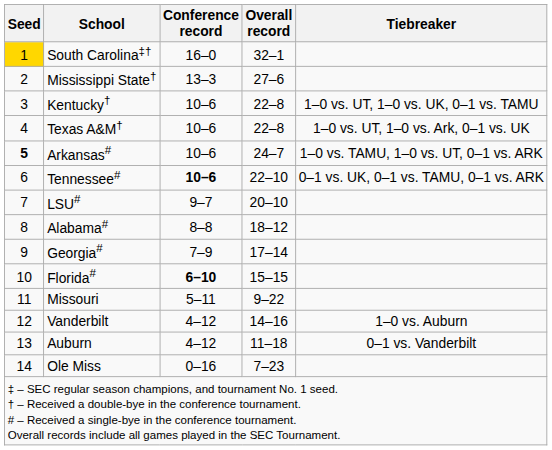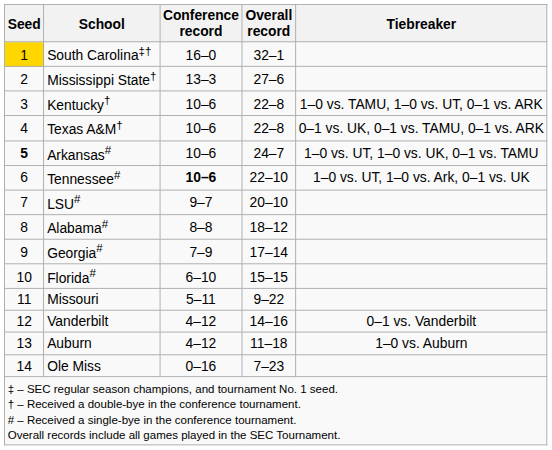Kentucky† | Tiebreaker: 1–0 vs. UT, 1–0 vs. UK, 0–1 vs. TAMU -> 1–0 vs. TAMU, 1–0 vs. UT, 0–1 vs. ARK
Texas A&M† | Tiebreaker: 1–0 vs. UT, 1–0 vs. Ark, 0–1 vs. UK -> 0–1 vs. UK, 0–1 vs. TAMU, 0–1 vs. ARK
Arkansas# | Tiebreaker: 1–0 vs. TAMU, 1–0 vs. UT, 0–1 vs. ARK -> 1–0 vs. UT, 1–0 vs. UK, 0–1 vs. TAMU
Tennessee# | Tiebreaker: 0–1 vs. UK, 0–1 vs. TAMU, 0–1 vs. ARK -> 1–0 vs. UT, 1–0 vs. Ark, 0–1 vs. UK
Florida# | Conference record: bold -> normal
Vanderbilt | Tiebreaker: 1–0 vs. Auburn -> 0–1 vs. Vanderbilt
Auburn | Tiebreaker: 0–1 vs. Vanderbilt -> 1–0 vs. Auburn
